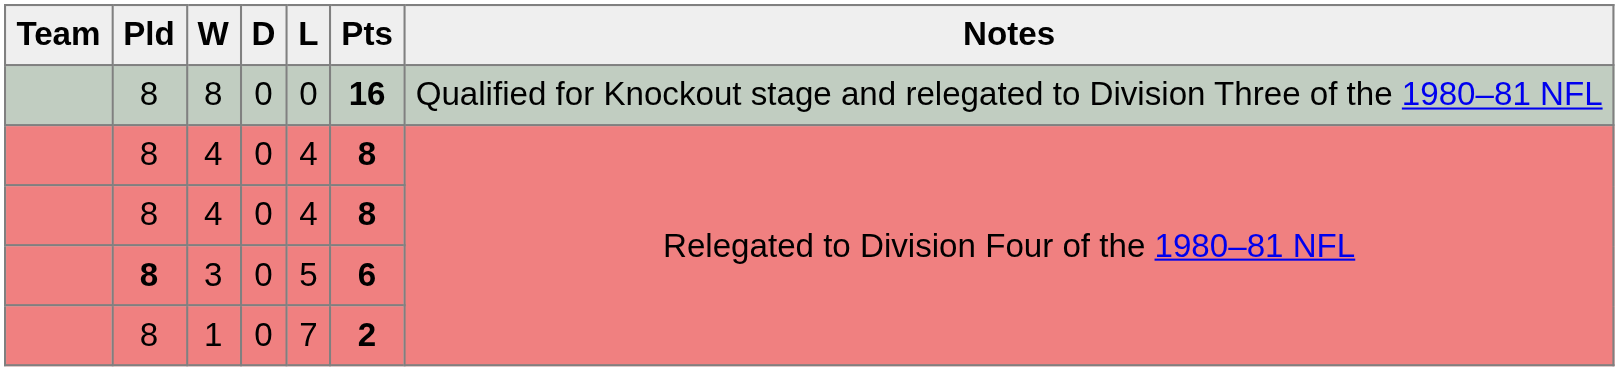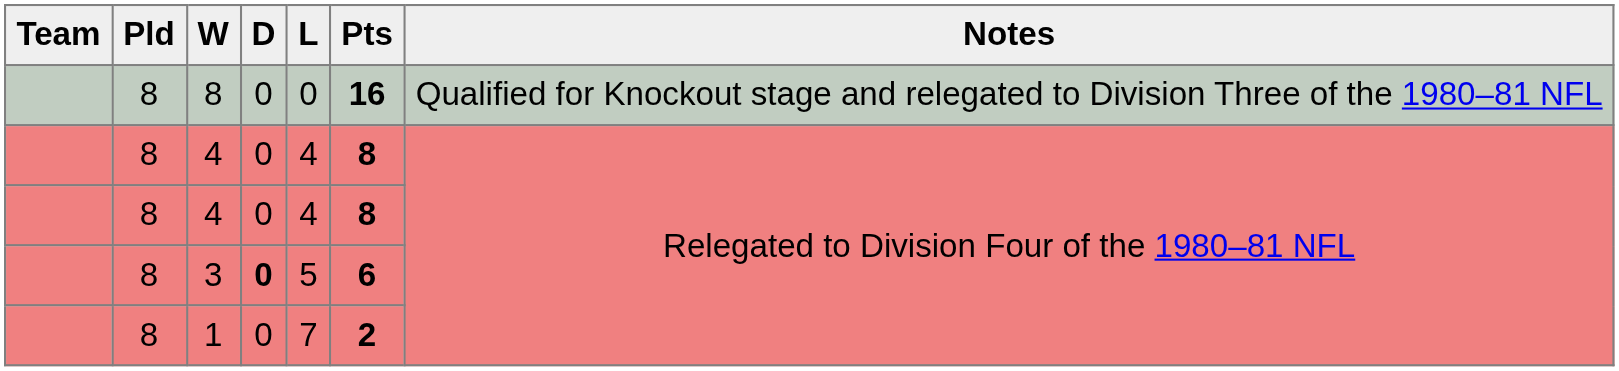3 | Pld: bold -> normal
3 | D: normal -> bold
